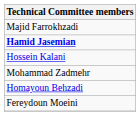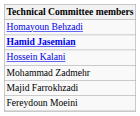row 2 | column 1: Majid Farrokhzadi -> Homayoun Behzadi
row 6 | column 1: Homayoun Behzadi -> Majid Farrokhzadi
